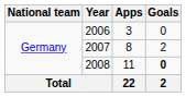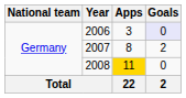2006 | Goals: no background -> lavender background
2008 | Apps: no background -> gold background
2008 | Goals: bold -> normal
